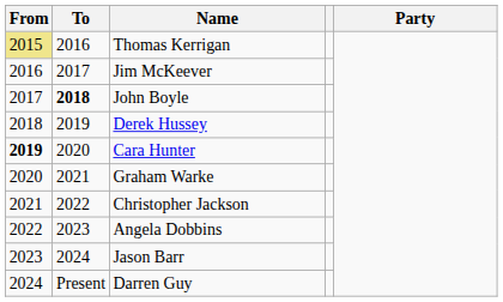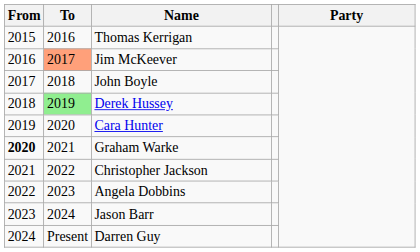Thomas Kerrigan | From: khaki background -> no background
Jim McKeever | To: no background -> lightsalmon background
John Boyle | To: bold -> normal
Derek Hussey | To: no background -> lightgreen background
Cara Hunter | From: bold -> normal
Graham Warke | From: normal -> bold
